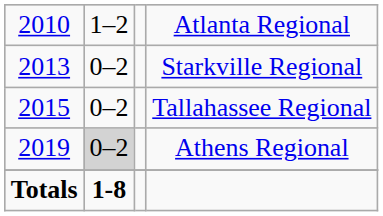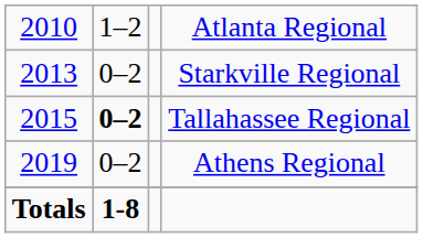Tallahassee Regional | column 2: normal -> bold
Athens Regional | column 2: lightgrey background -> no background
